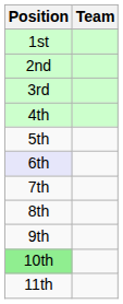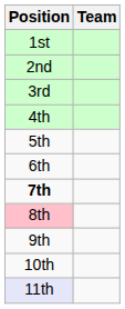6th | Position: lavender background -> no background
7th | Position: normal -> bold
8th | Position: no background -> pink background
10th | Position: lightgreen background -> no background
11th | Position: no background -> lavender background
